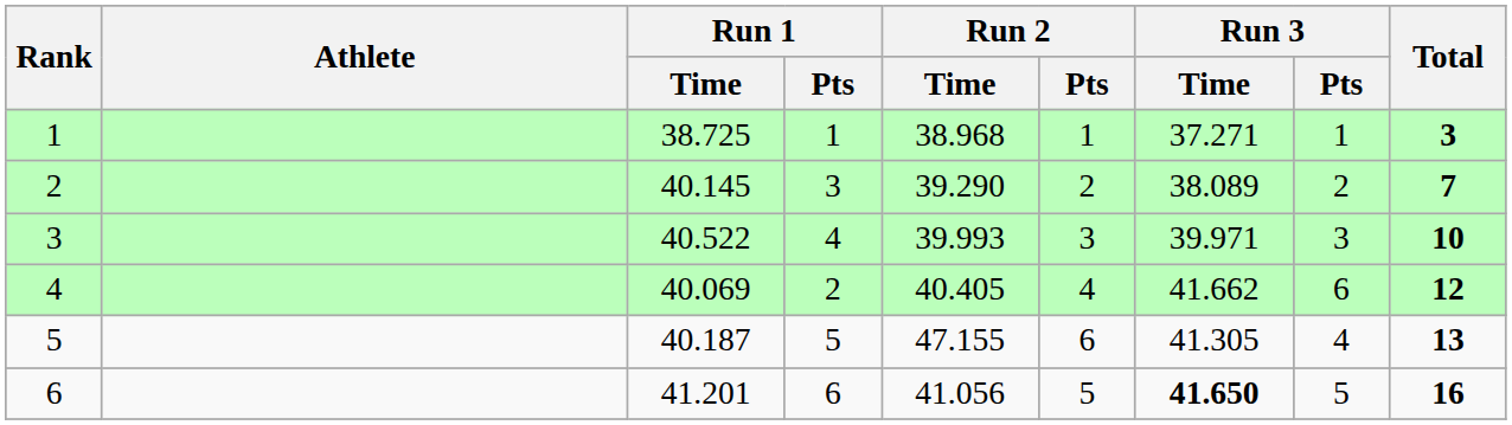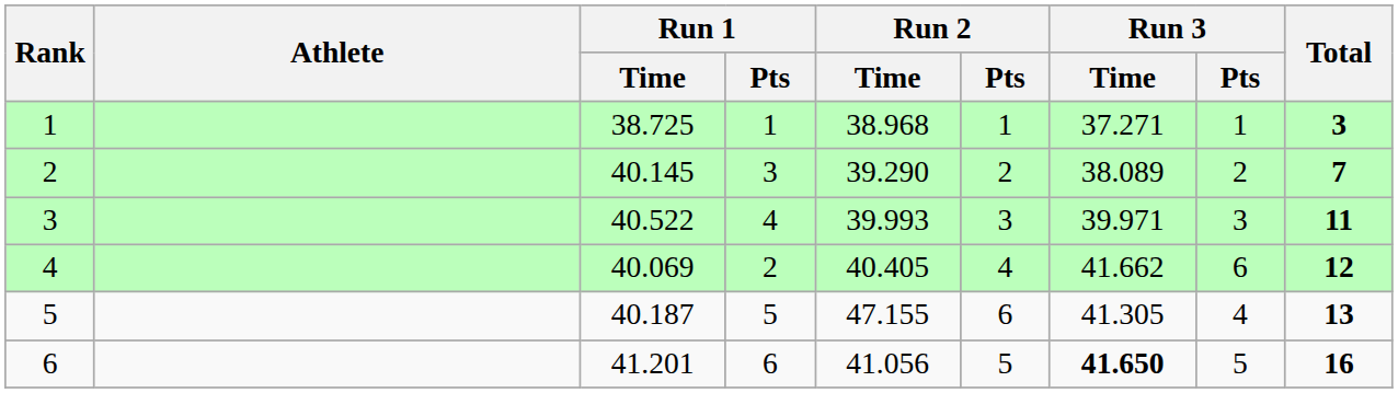row 5 | Total: 10 -> 11
